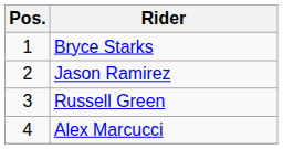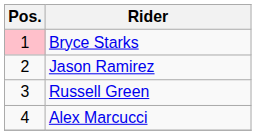Bryce Starks | Pos.: no background -> pink background
